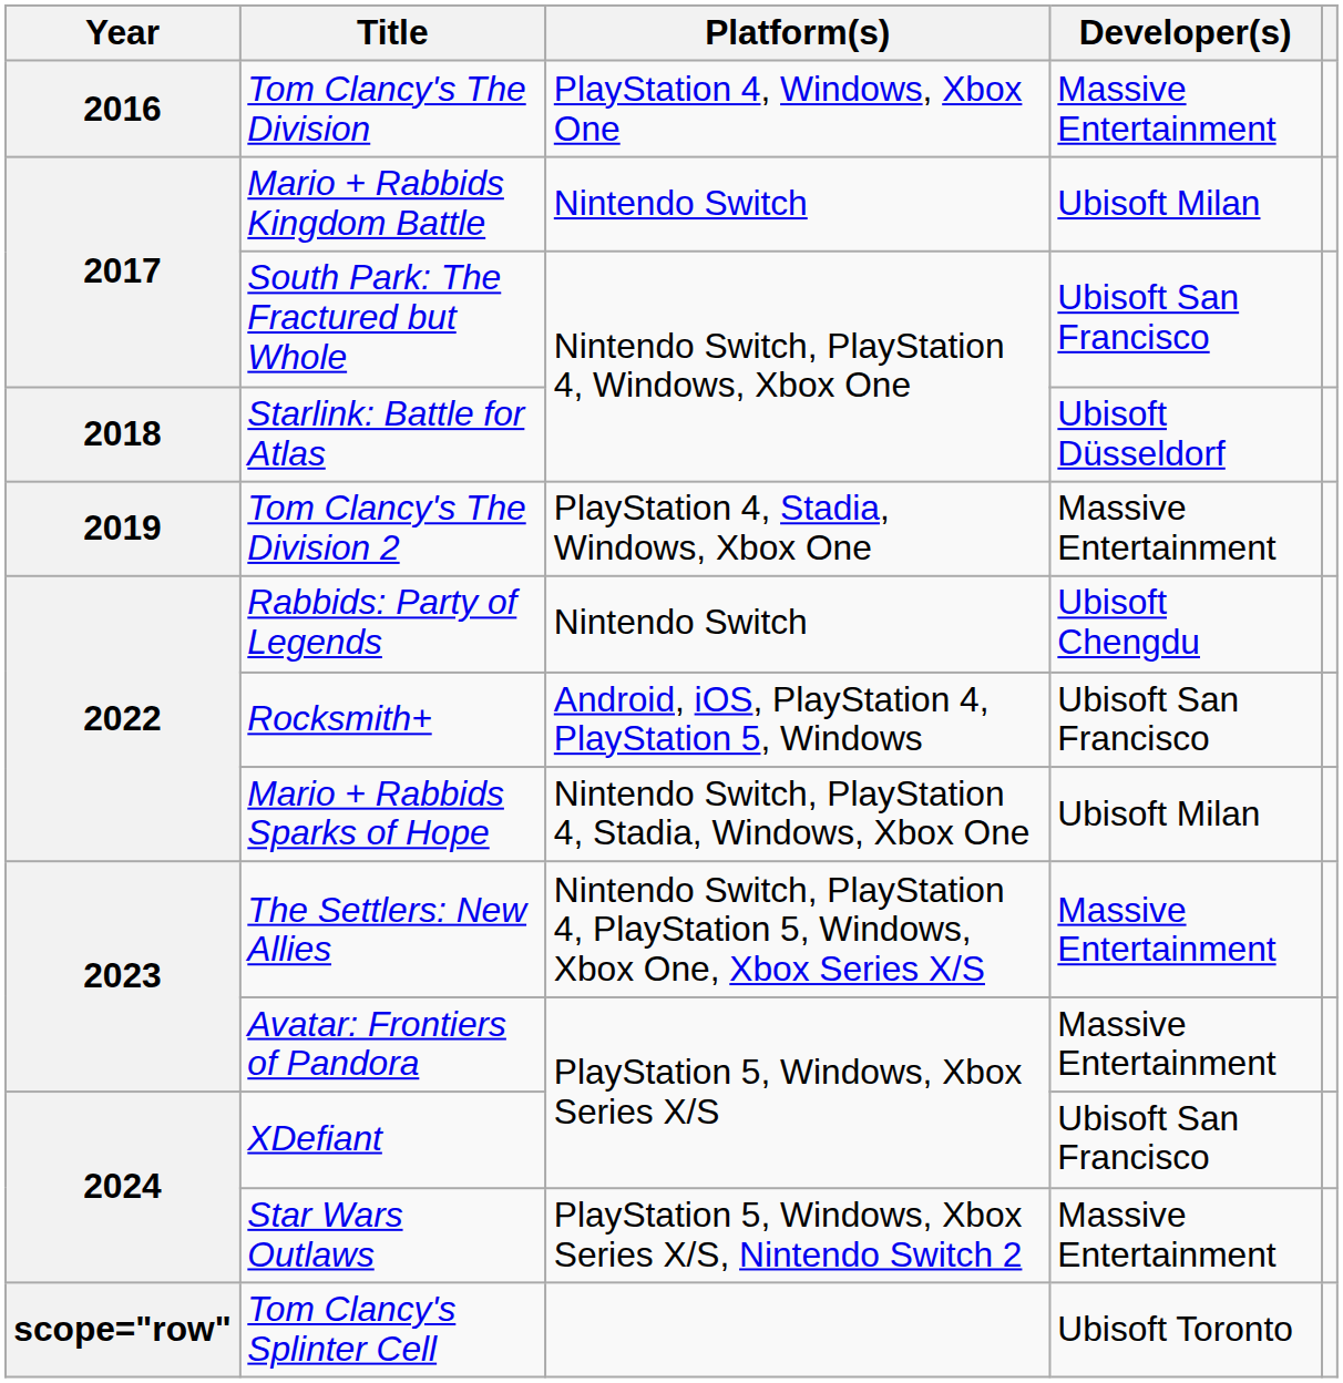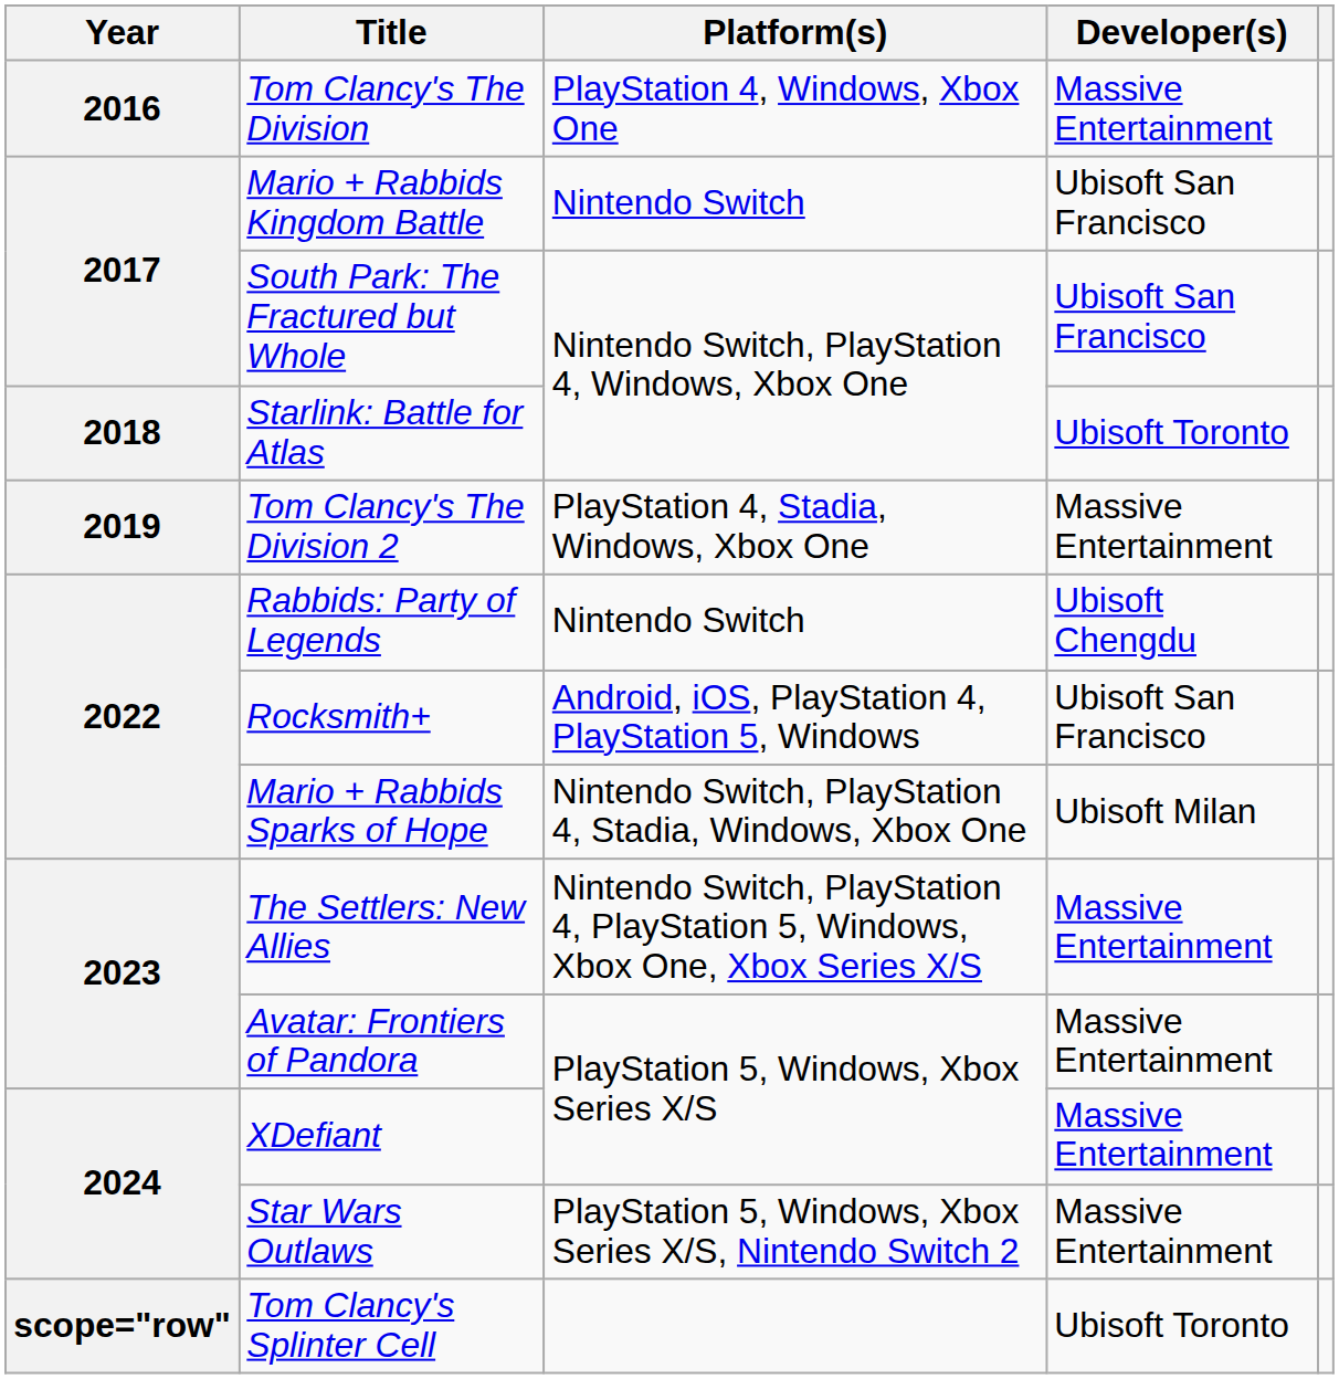Mario + Rabbids Kingdom Battle | Developer(s): Ubisoft Milan -> Ubisoft San Francisco
Starlink: Battle for Atlas | Developer(s): Ubisoft Düsseldorf -> Ubisoft Toronto
XDefiant | Developer(s): Ubisoft San Francisco -> Massive Entertainment
